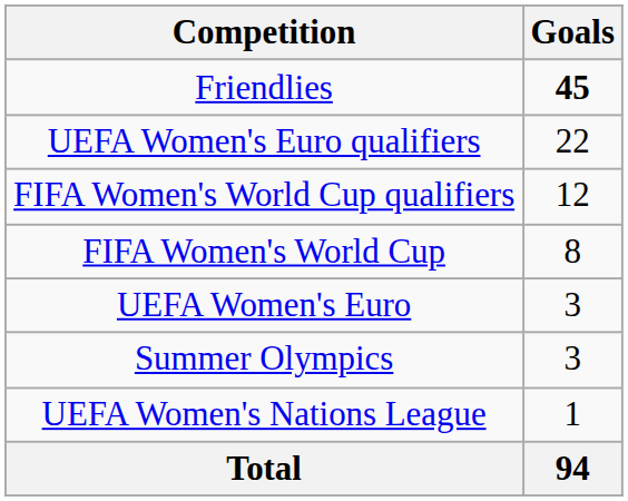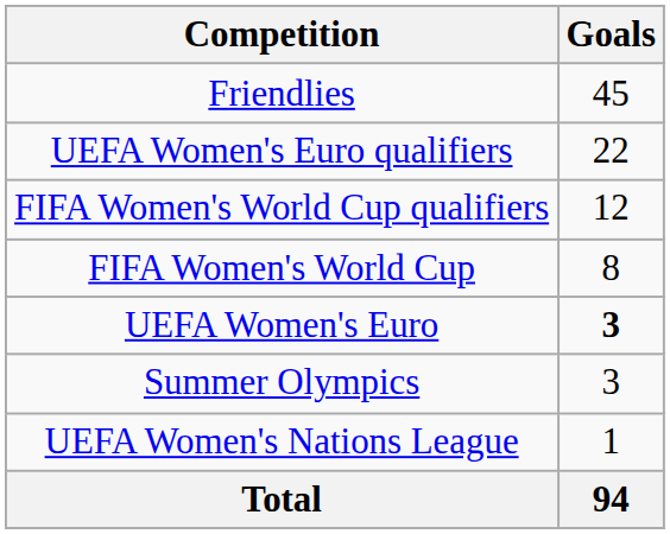Friendlies | Goals: bold -> normal
UEFA Women's Euro | Goals: normal -> bold
